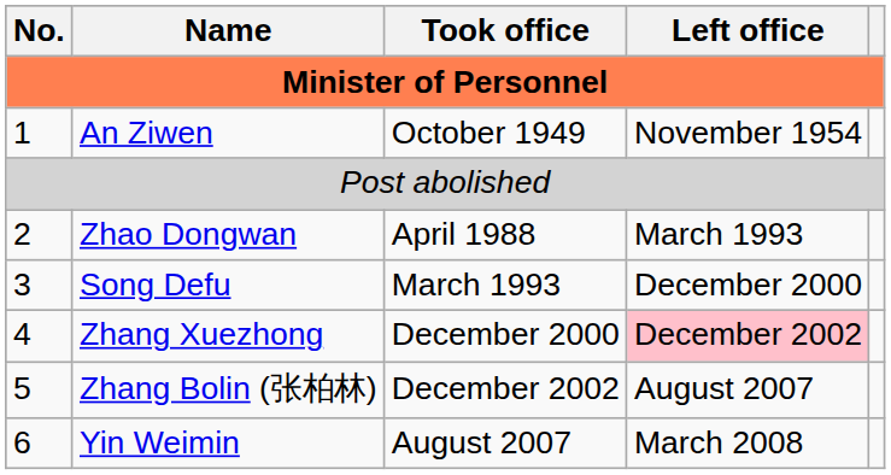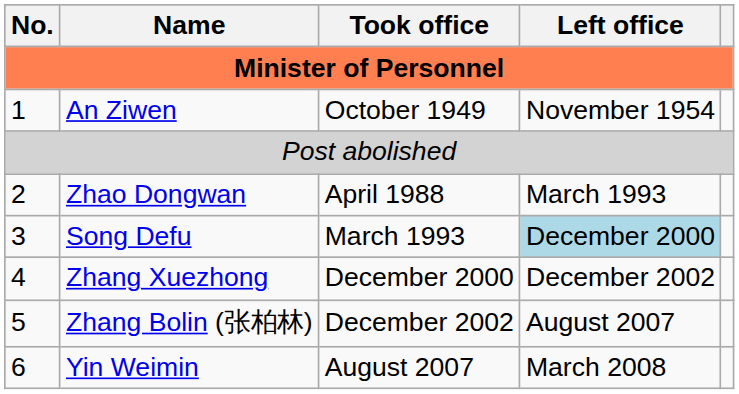Song Defu | Left office: no background -> lightblue background
Zhang Xuezhong | Left office: pink background -> no background
